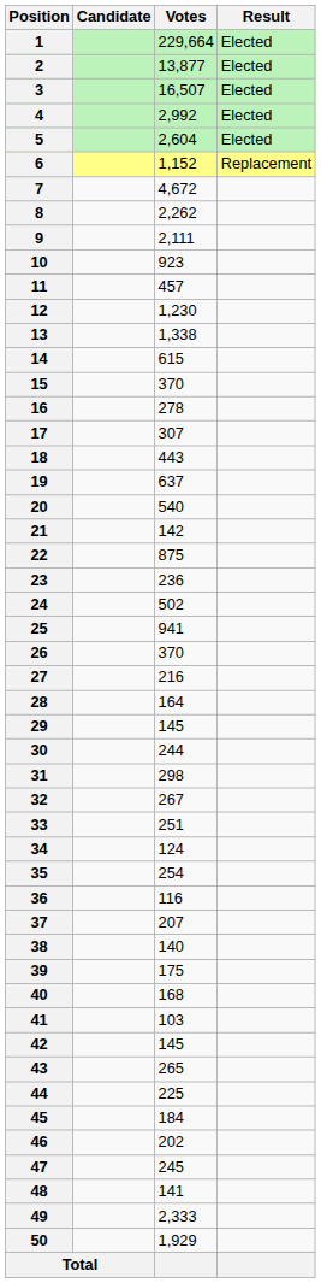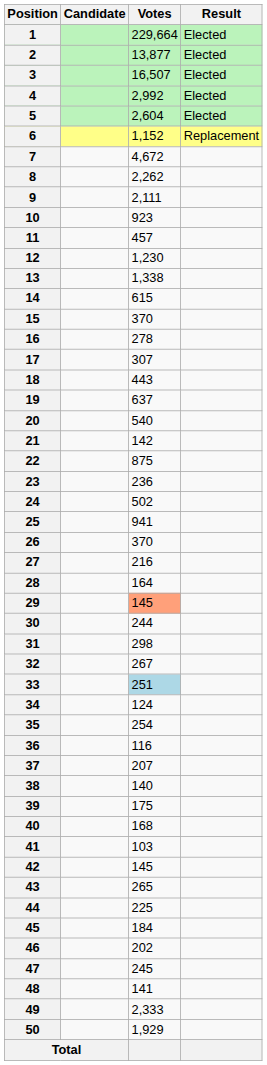29 | Votes: no background -> lightsalmon background
33 | Votes: no background -> lightblue background
